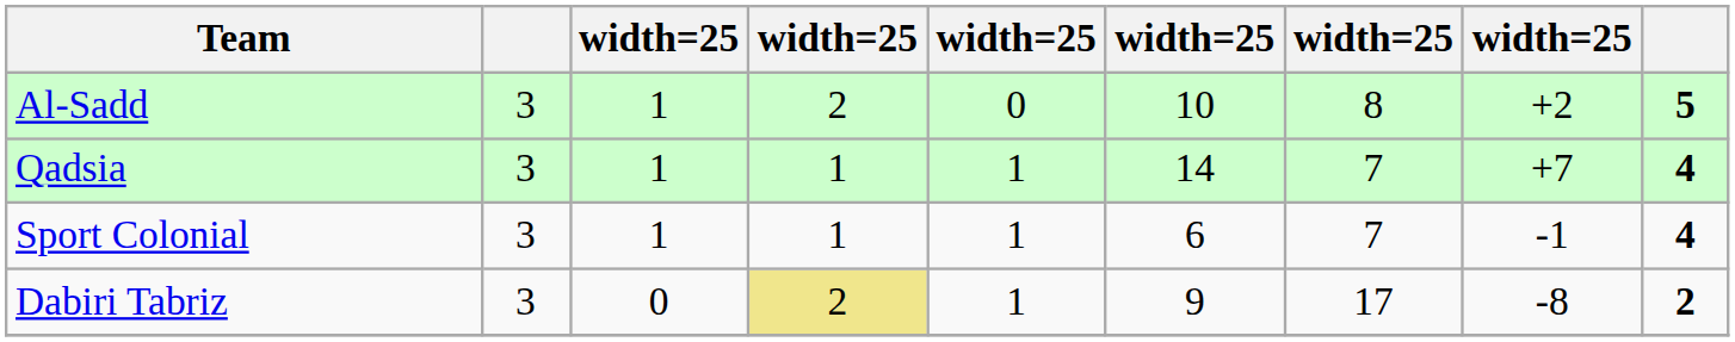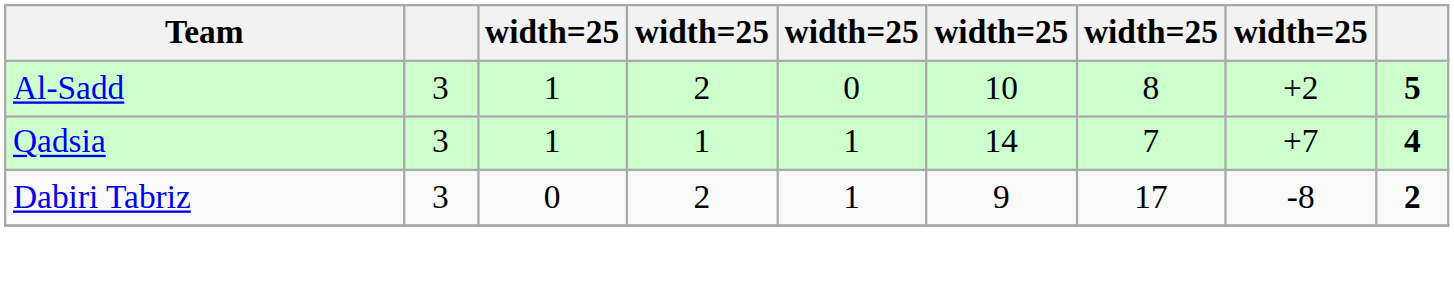- row: Sport Colonial | 3 | 1 | 1 | 1 | 6 | 7 | -1 | 4
Dabiri Tabriz | column 4: khaki background -> no background
